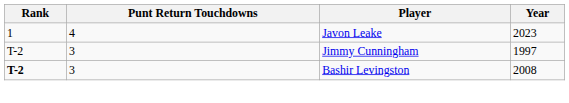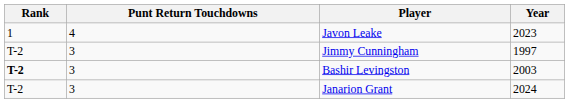Bashir Levingston | Year: 2008 -> 2003
+ row: T-2 | 3 | Janarion Grant | 2024
